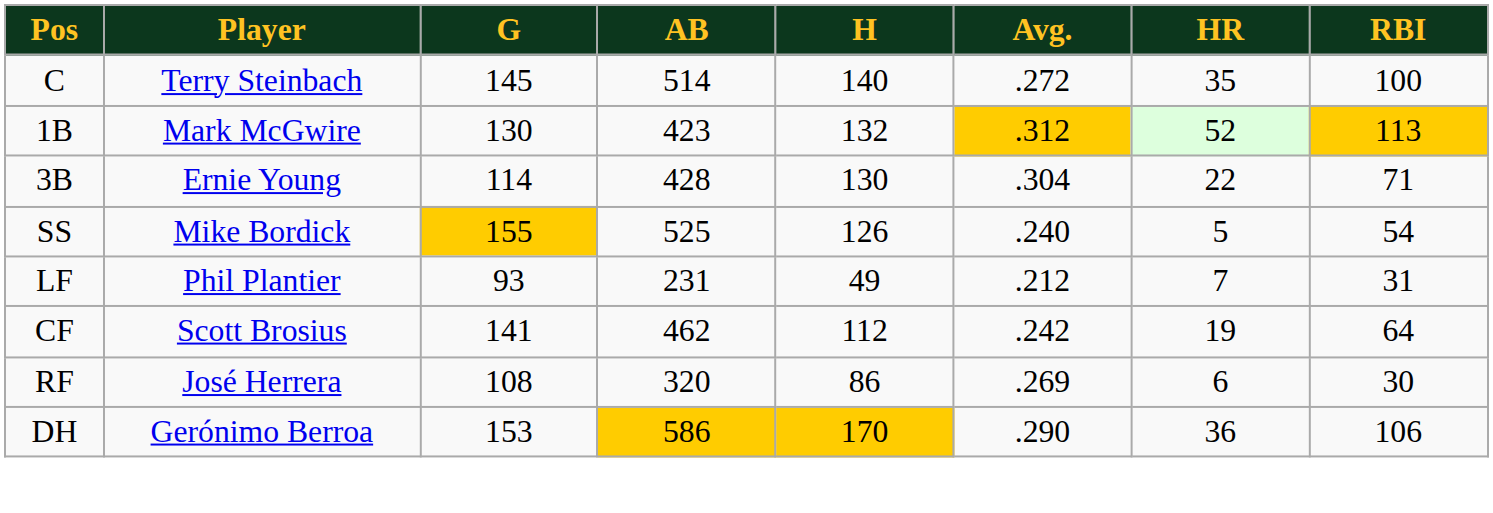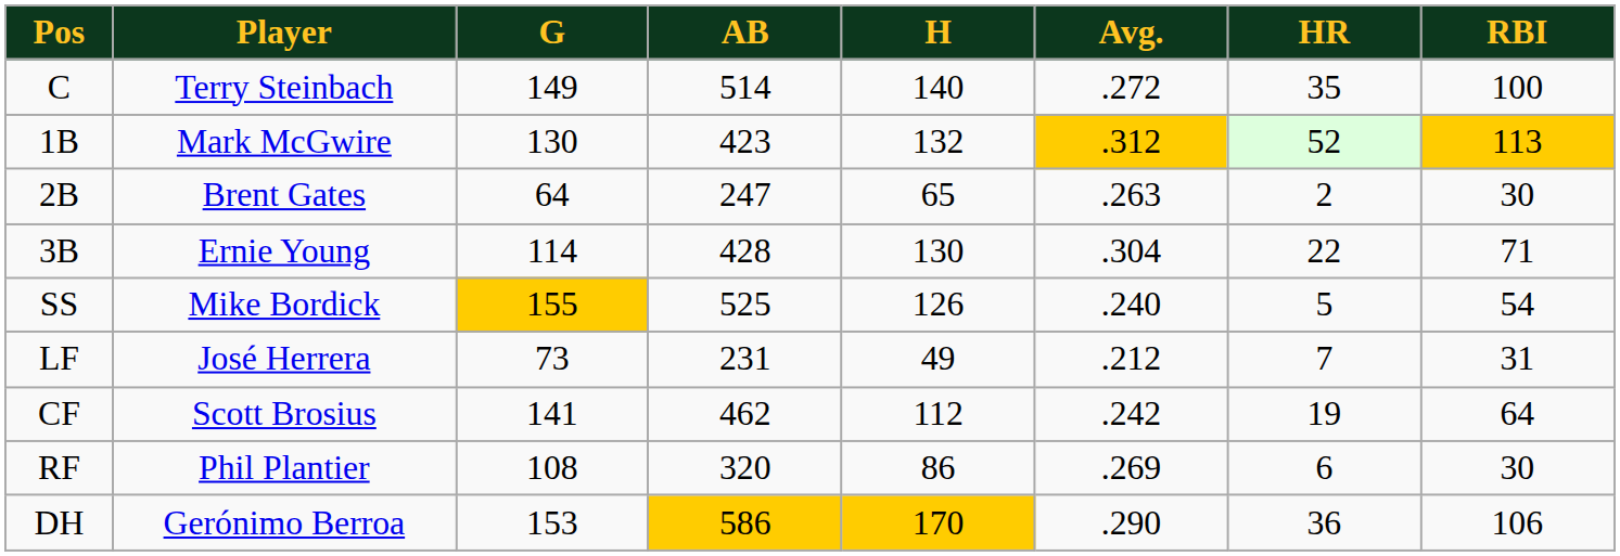C | G: 145 -> 149
+ row: 2B | Brent Gates | 64 | 247 | 65 | .263 | 2 | 30
LF | Player: Phil Plantier -> José Herrera
LF | G: 93 -> 73
RF | Player: José Herrera -> Phil Plantier
